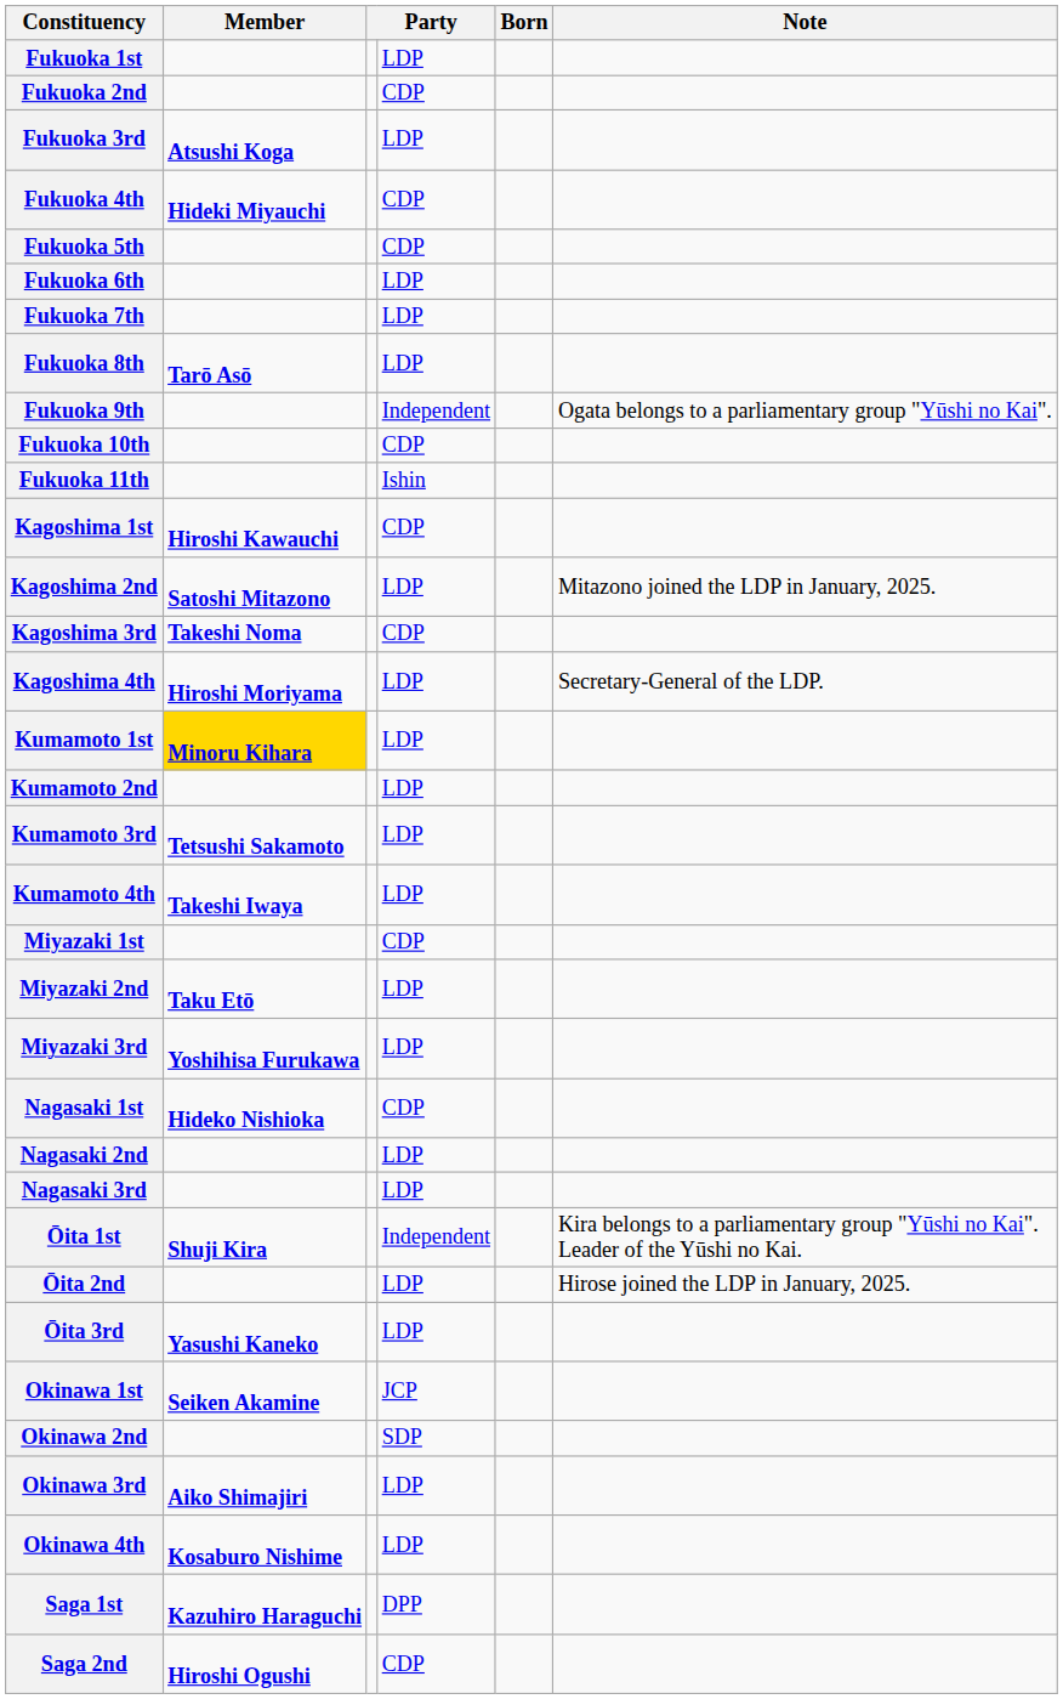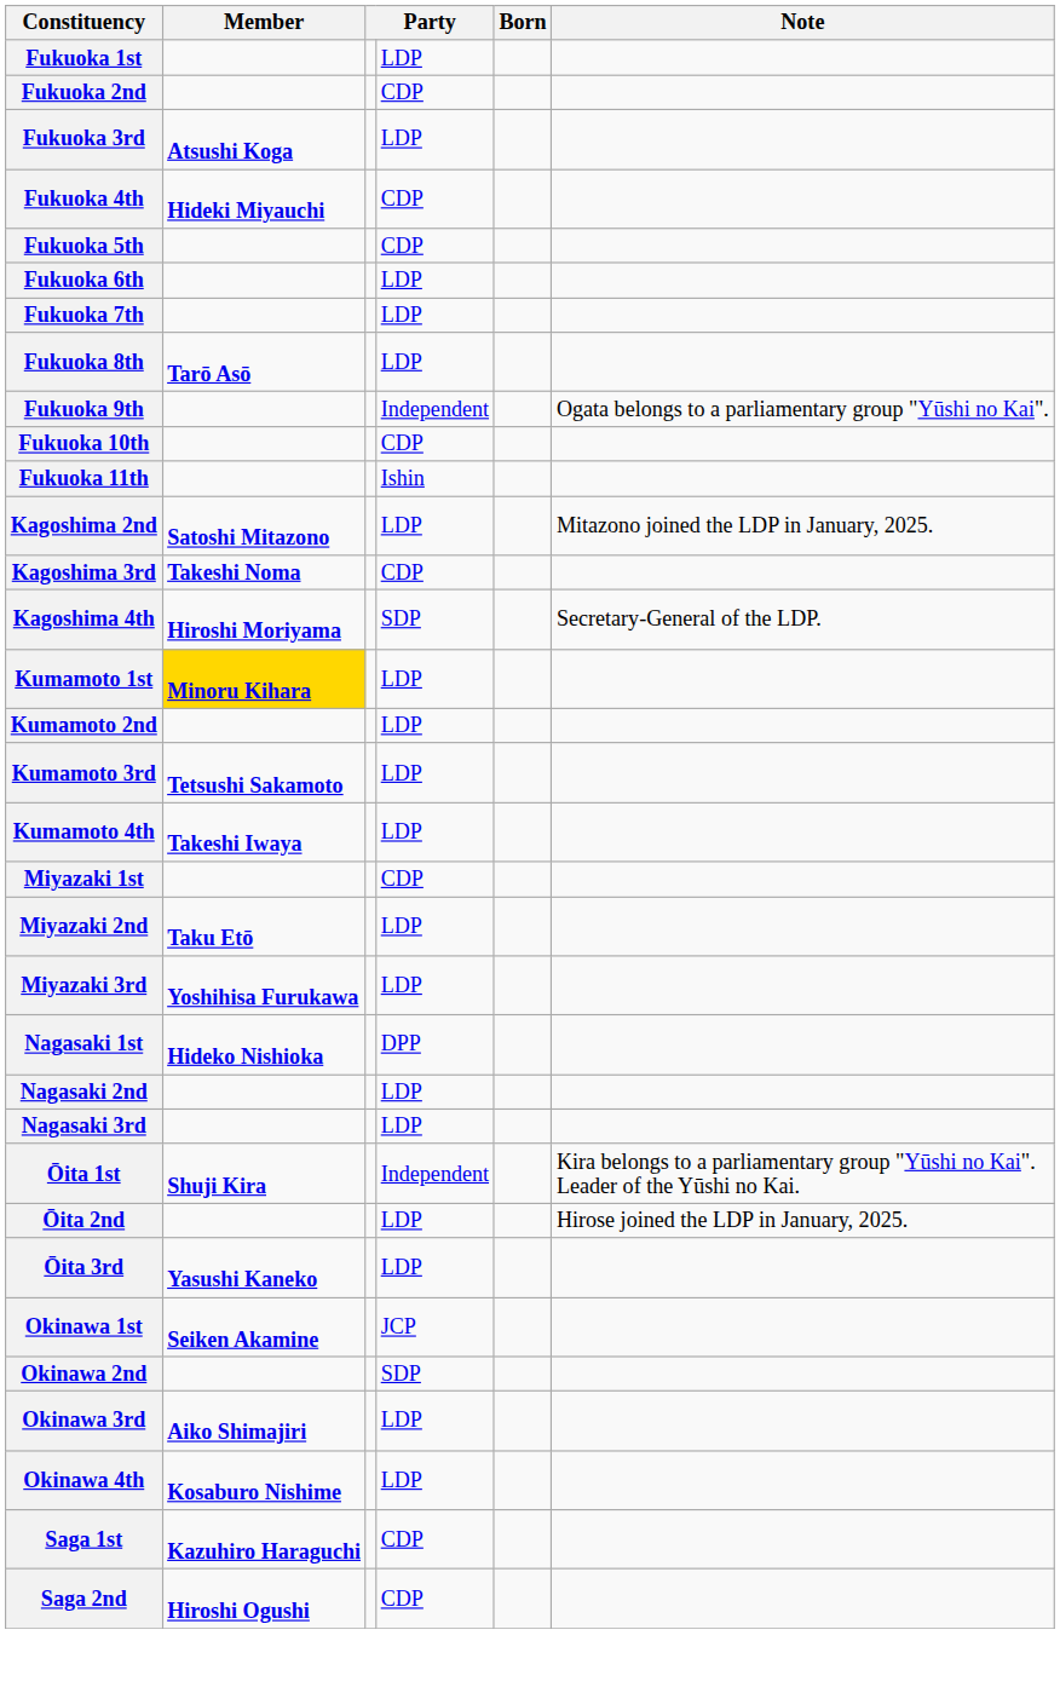- row: Kagoshima 1st | Hiroshi Kawauchi | CDP
Kagoshima 4th | column 4: LDP -> SDP
Nagasaki 1st | column 4: CDP -> DPP
Saga 1st | column 4: DPP -> CDP
